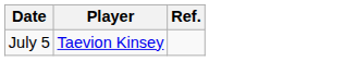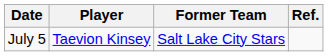+ column: Former Team | Salt Lake City Stars
